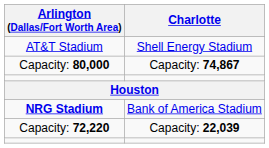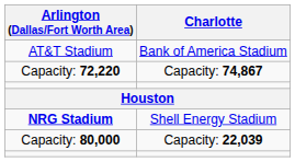row 2 | Charlotte: Shell Energy Stadium -> Bank of America Stadium
row 3 | Arlington (Dallas/Fort Worth Area): Capacity: 80,000 -> Capacity: 72,220
row 6 | Charlotte: Bank of America Stadium -> Shell Energy Stadium
row 7 | Arlington (Dallas/Fort Worth Area): Capacity: 72,220 -> Capacity: 80,000
